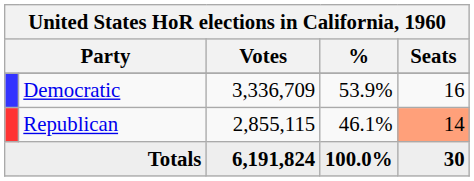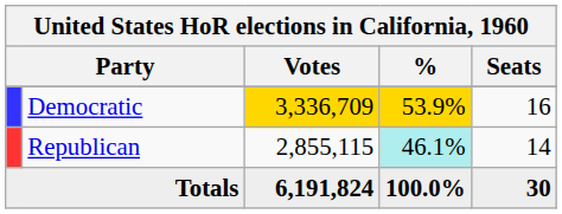Democratic | Votes: no background -> gold background
Democratic | %: no background -> gold background
Republican | %: no background -> paleturquoise background
Republican | Seats: lightsalmon background -> no background
